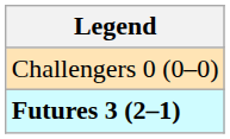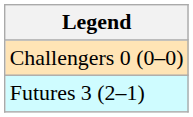row 3 | column 1: bold -> normal
